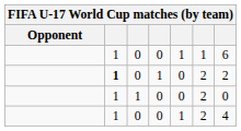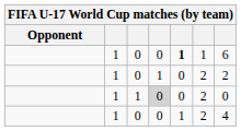row 3 | column 5: normal -> bold
row 4 | column 2: bold -> normal
row 5 | column 4: no background -> lightgrey background
